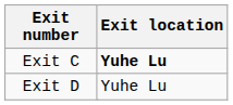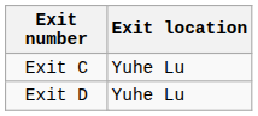Exit C | Exit location: bold -> normal
